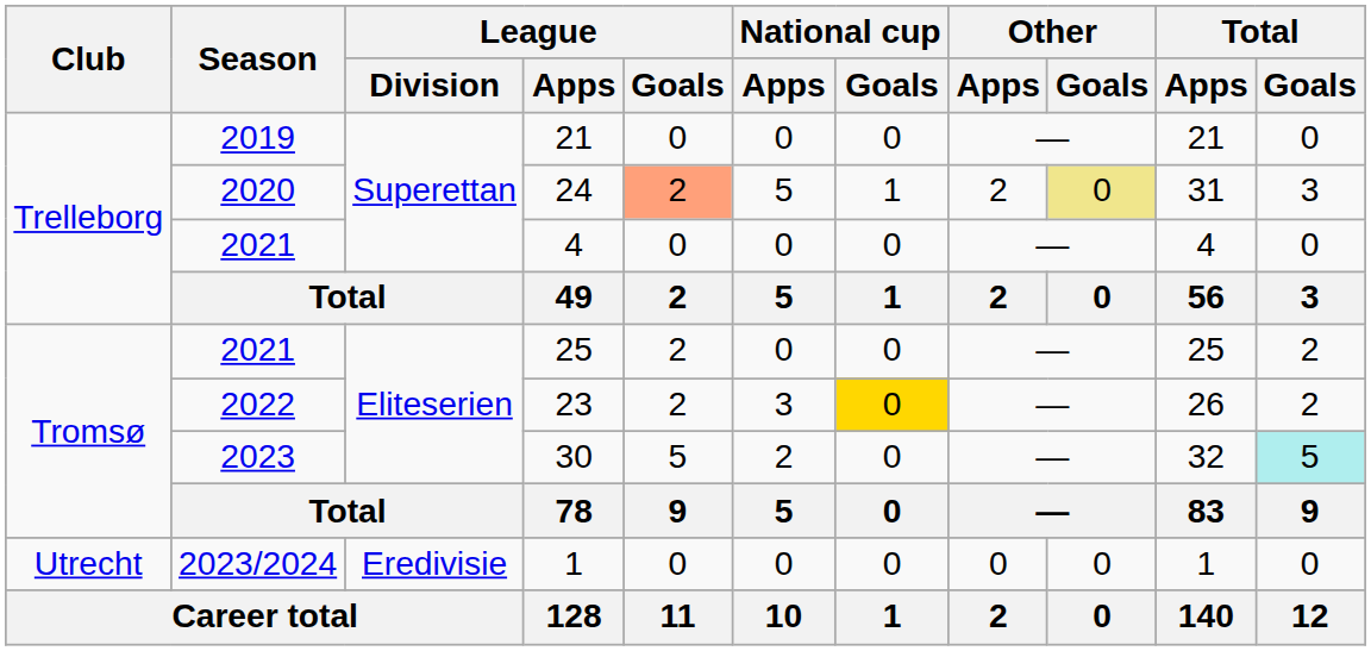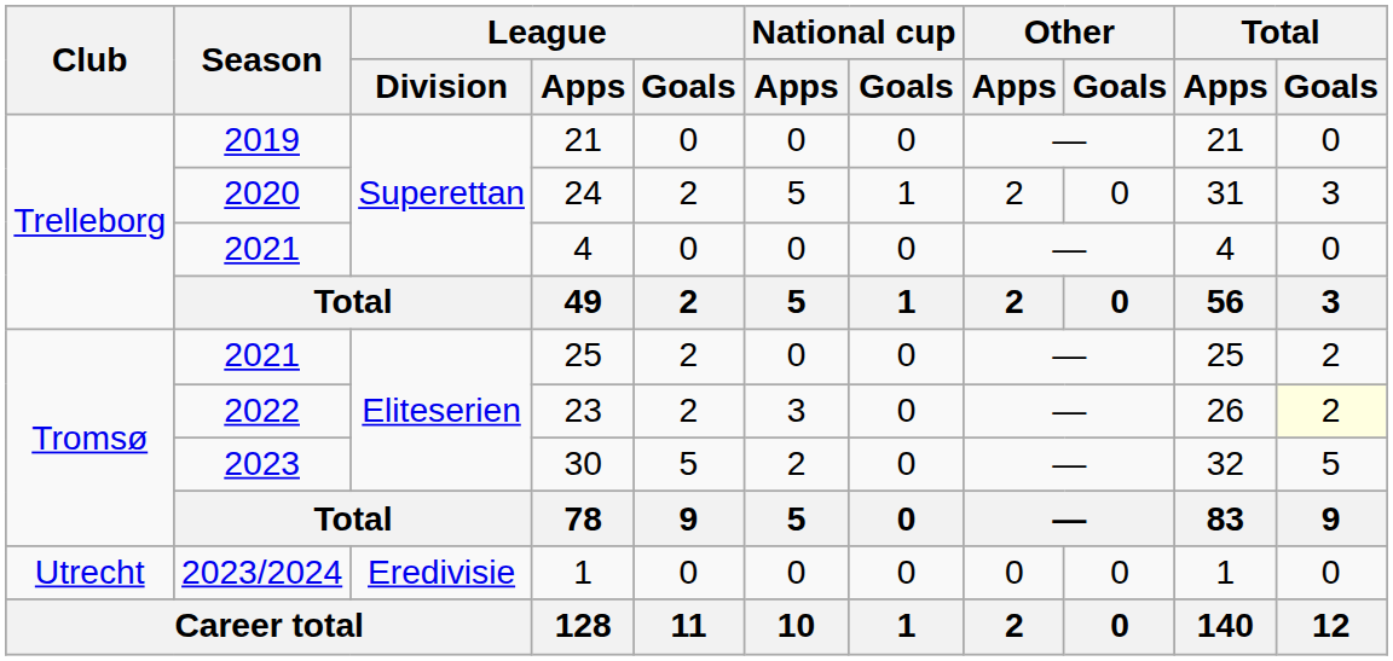24 | League / Goals: lightsalmon background -> no background
24 | Other / Goals: khaki background -> no background
23 | National cup / Goals: gold background -> no background
23 | Total / Goals: no background -> lightyellow background
30 | Total / Goals: paleturquoise background -> no background
